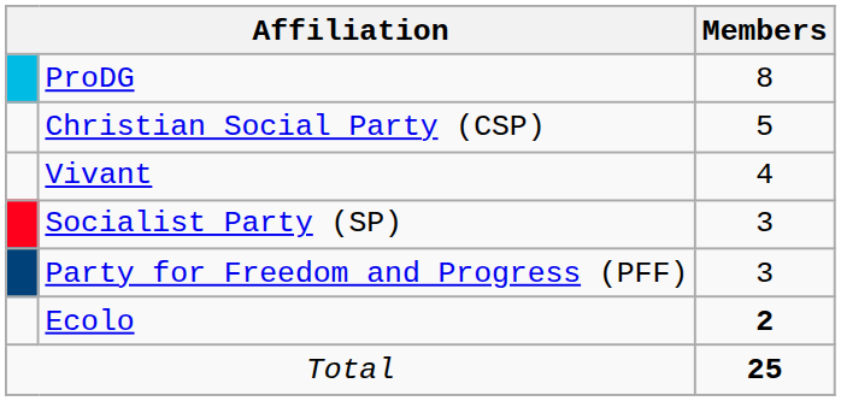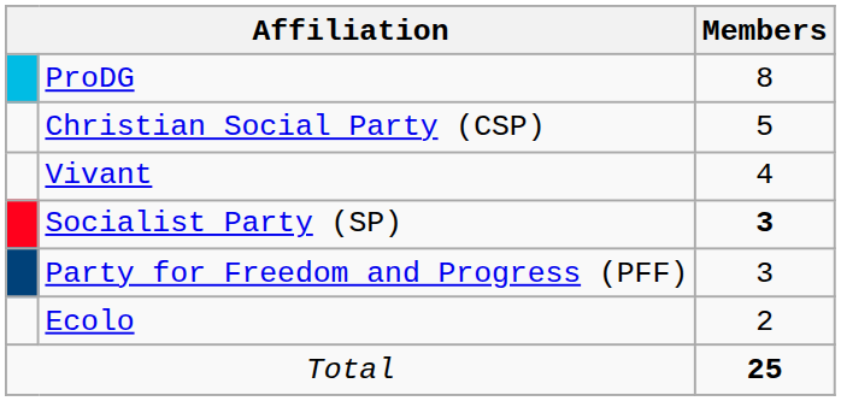Socialist Party (SP) | Members: normal -> bold
Ecolo | Members: bold -> normal
